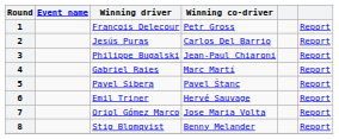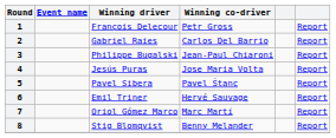2 | Winning driver: Jesús Puras -> Gabriel Raies
4 | Winning driver: Gabriel Raies -> Jesús Puras
4 | Winning co-driver: Marc Martí -> Jose Maria Volta
7 | Winning co-driver: Jose Maria Volta -> Marc Martí
